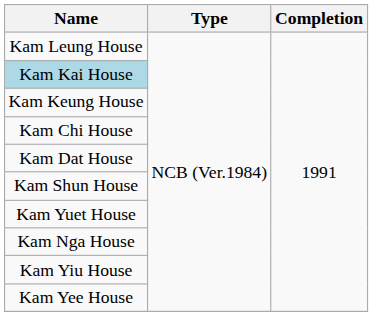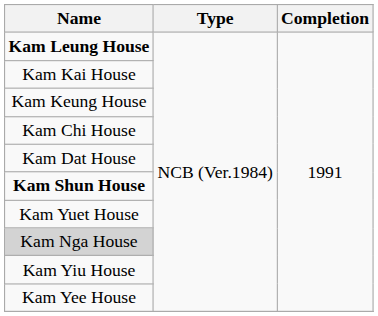Kam Leung House | Name: normal -> bold
Kam Kai House | Name: lightblue background -> no background
Kam Shun House | Name: normal -> bold
Kam Nga House | Name: no background -> lightgrey background
